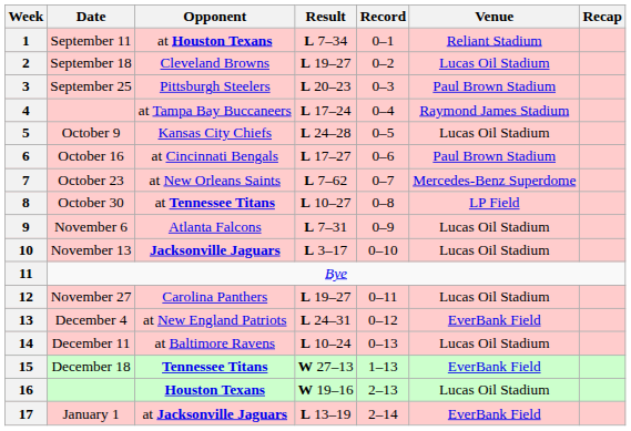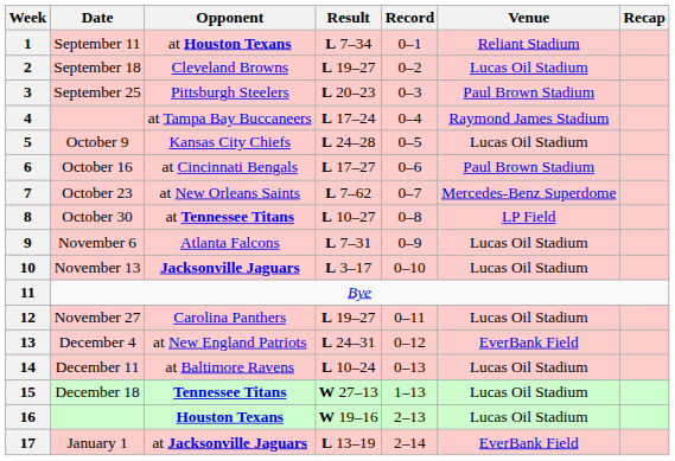15 | Venue: EverBank Field -> Lucas Oil Stadium
